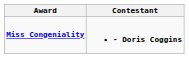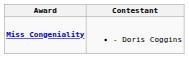Miss Congeniality | Contestant: bold -> normal
